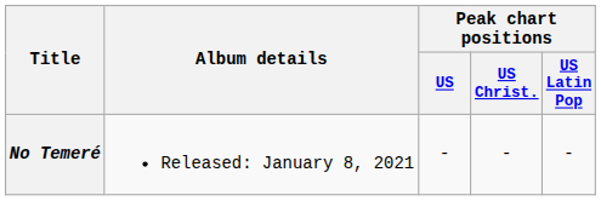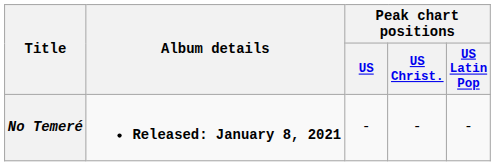No Temeré | Album details: normal -> bold
